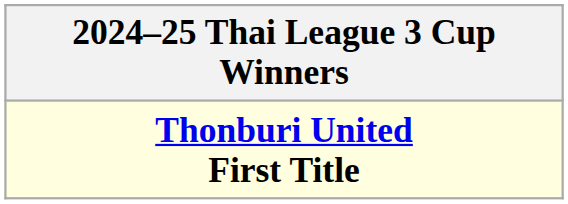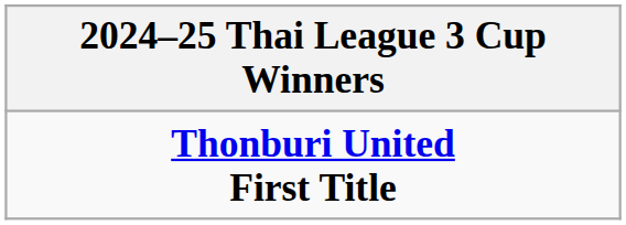row 2 | column 1: lightyellow background -> no background
